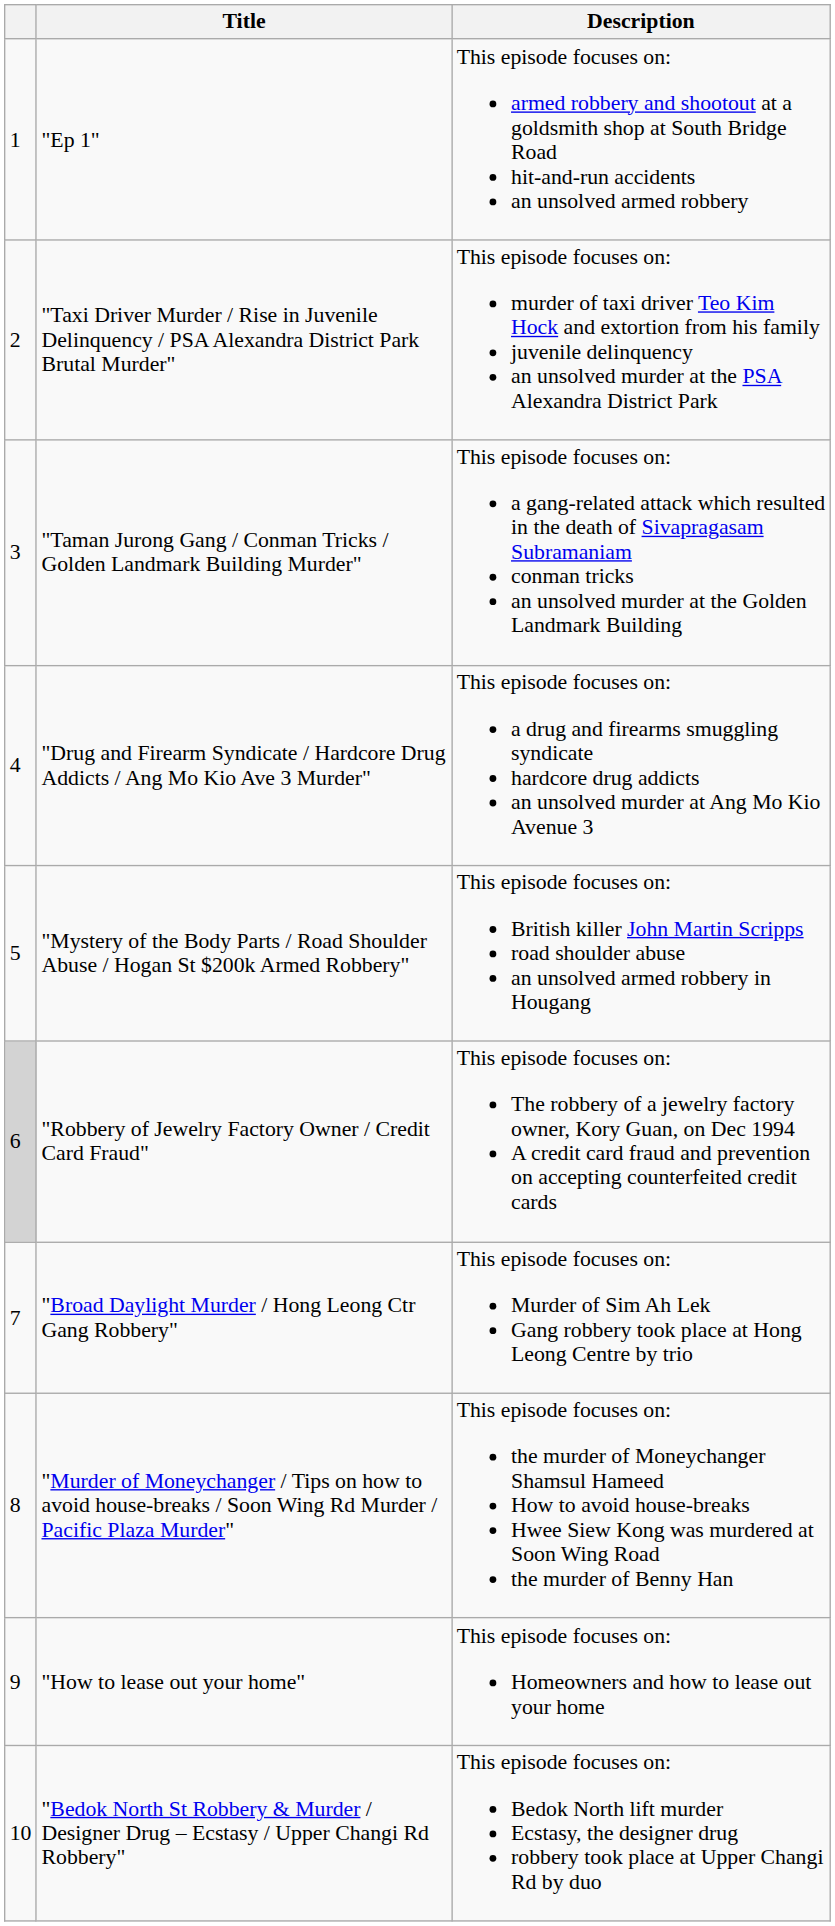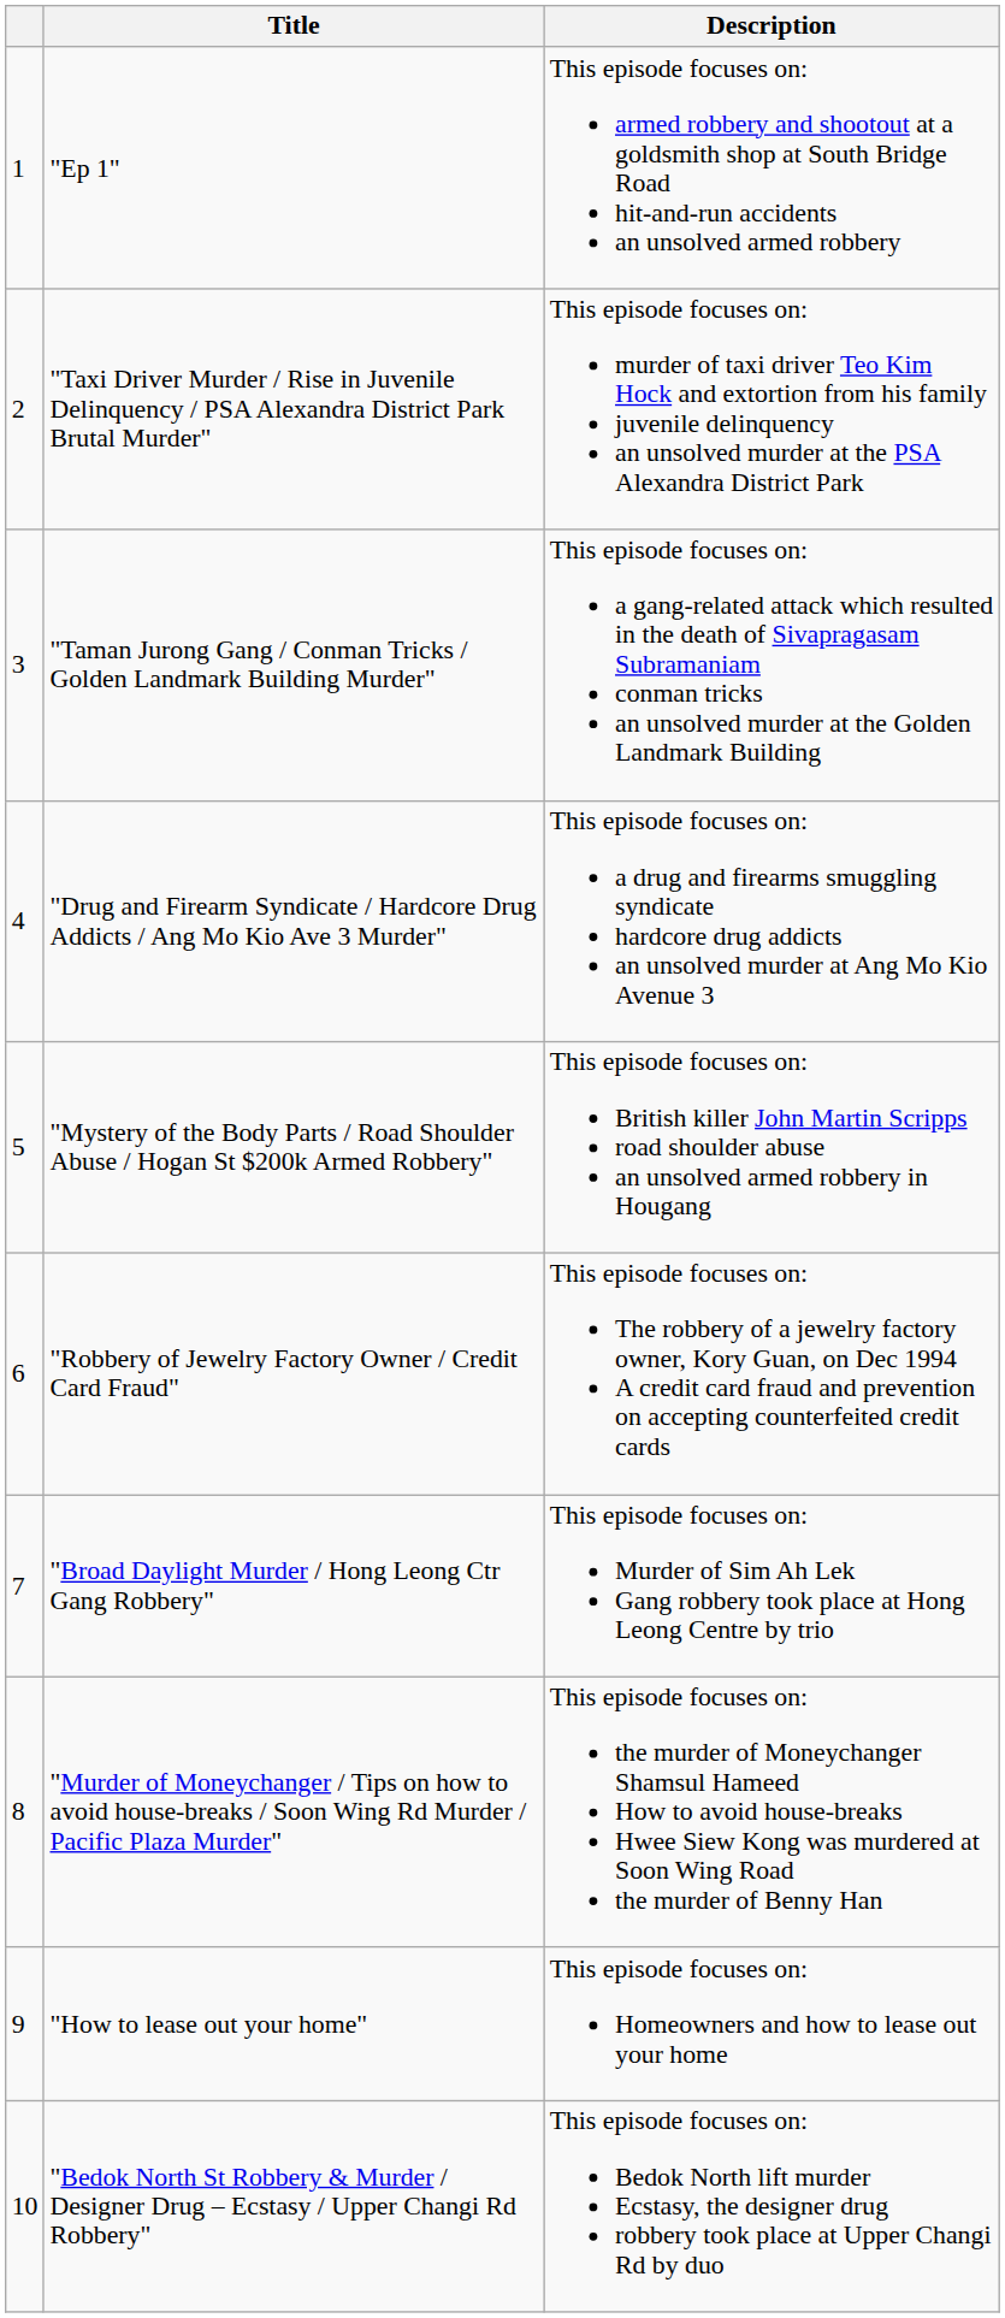"Robbery of Jewelry Factory Owner / Credit Card Fraud" | column 1: lightgrey background -> no background
